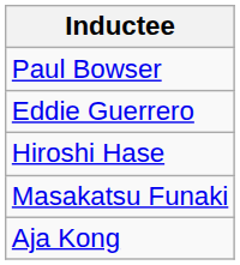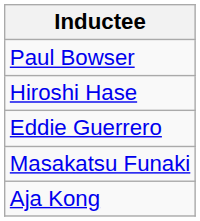row 3 | column 1: Eddie Guerrero -> Hiroshi Hase
row 4 | column 1: Hiroshi Hase -> Eddie Guerrero
